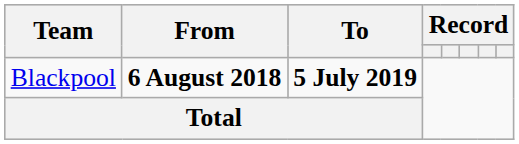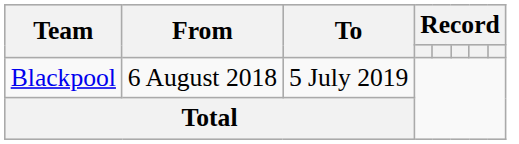Blackpool | From: bold -> normal
Blackpool | To: bold -> normal
